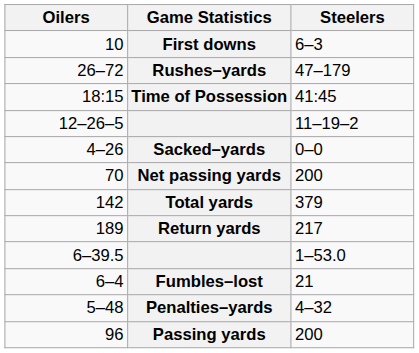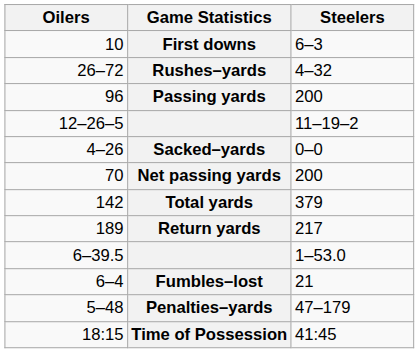Rushes–yards | Steelers: 47–179 -> 4–32
rows swapped: Passing yards <-> Time of Possession
Penalties–yards | Steelers: 4–32 -> 47–179
